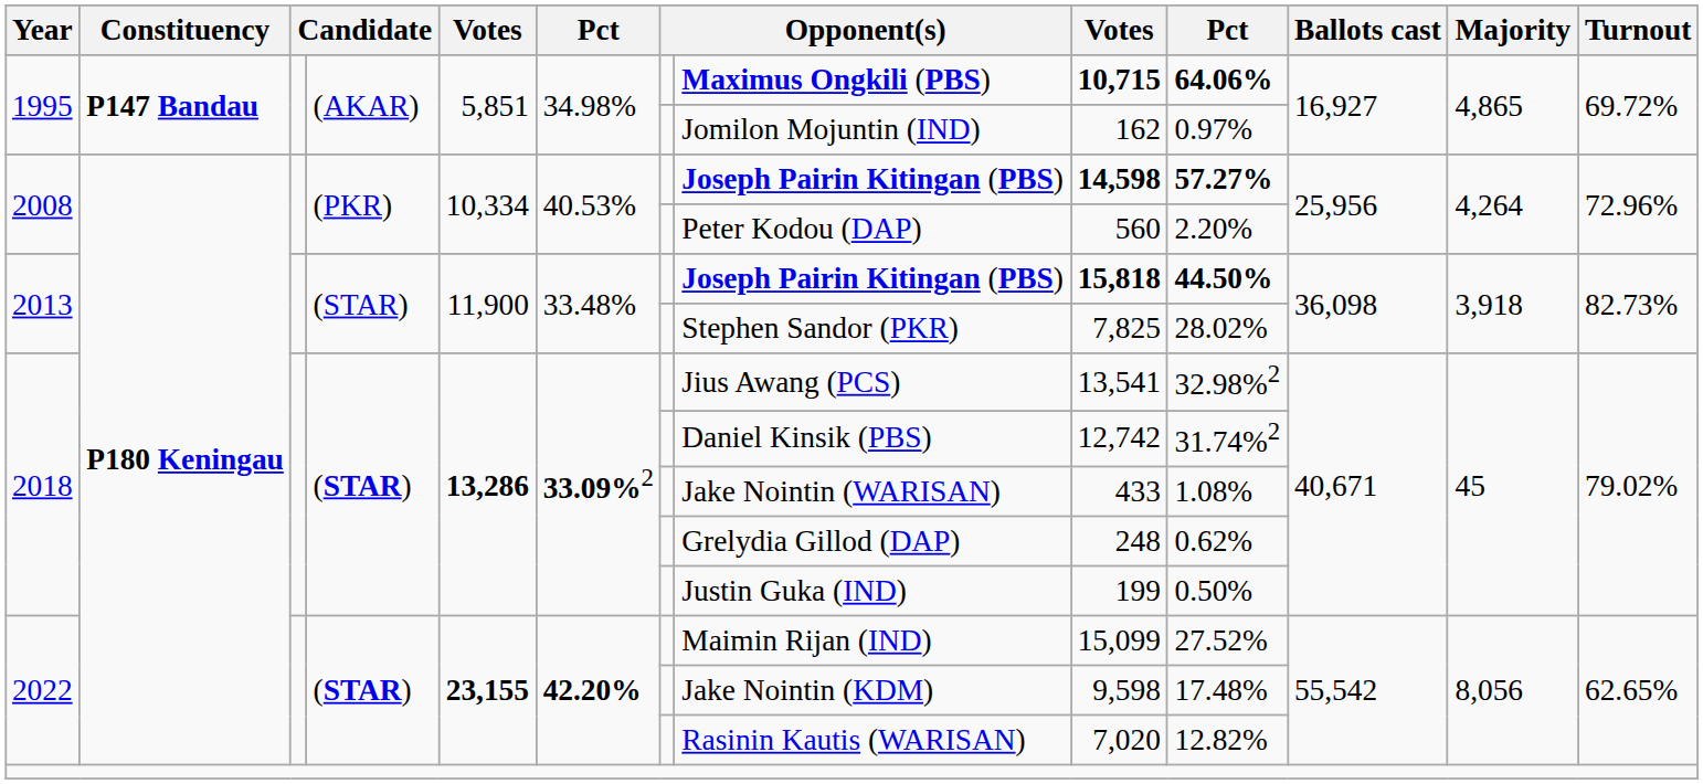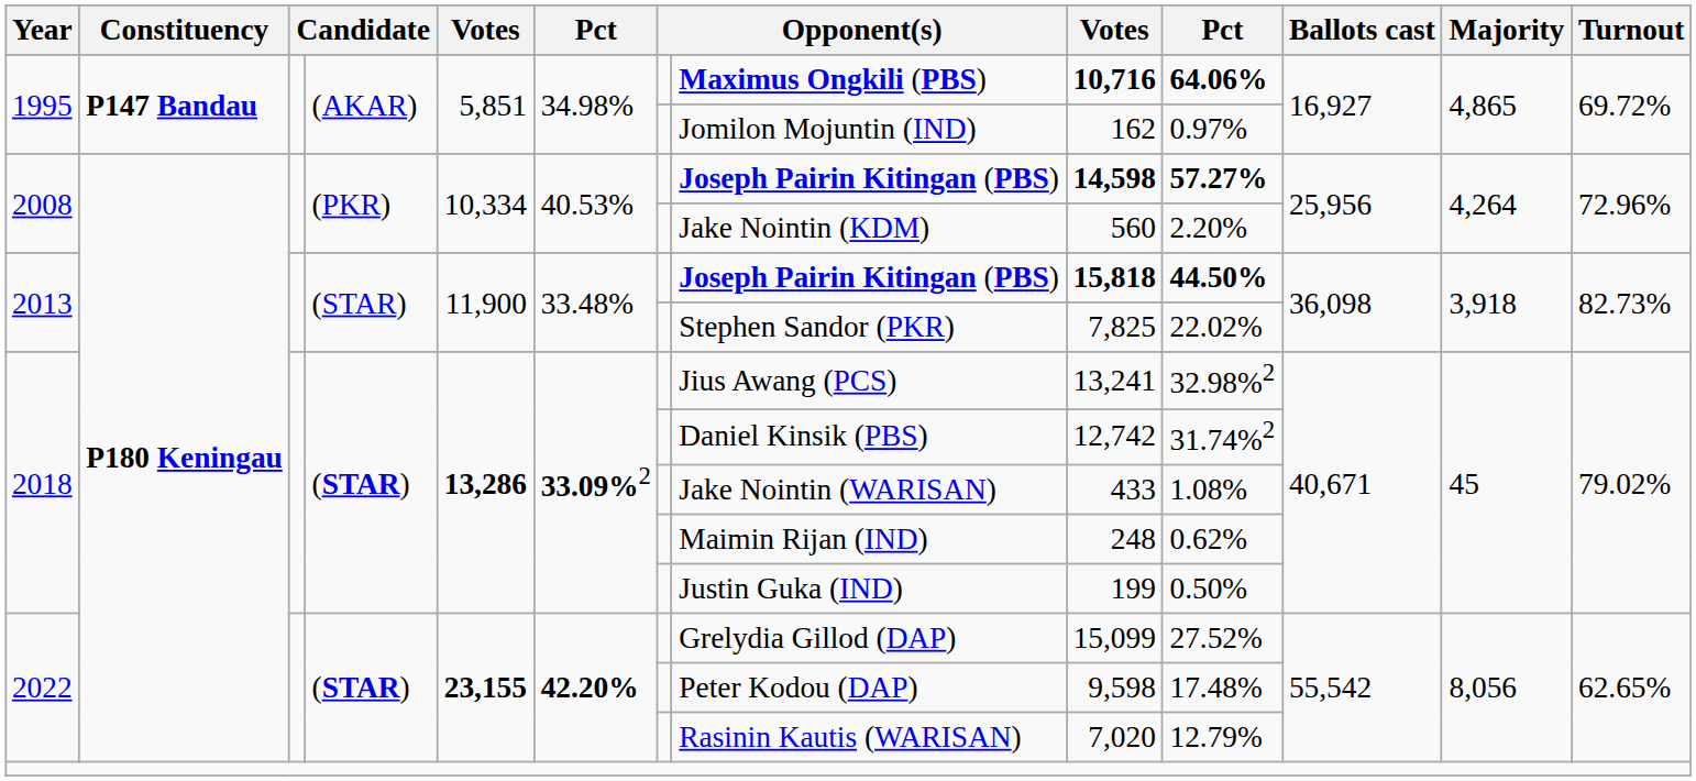row 2 | column 9: 10,715 -> 10,716
row 5 | column 8: Peter Kodou (DAP) -> Jake Nointin (KDM)
row 7 | column 10: 28.02% -> 22.02%
row 8 | column 9: 13,541 -> 13,241
row 11 | column 8: Grelydia Gillod (DAP) -> Maimin Rijan (IND)
row 13 | column 8: Maimin Rijan (IND) -> Grelydia Gillod (DAP)
row 14 | column 8: Jake Nointin (KDM) -> Peter Kodou (DAP)
row 15 | column 10: 12.82% -> 12.79%
